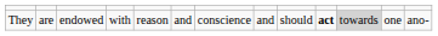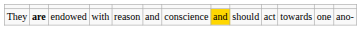They | column 2: normal -> bold
They | column 8: no background -> gold background
They | column 10: bold -> normal
They | column 11: lightgrey background -> no background
